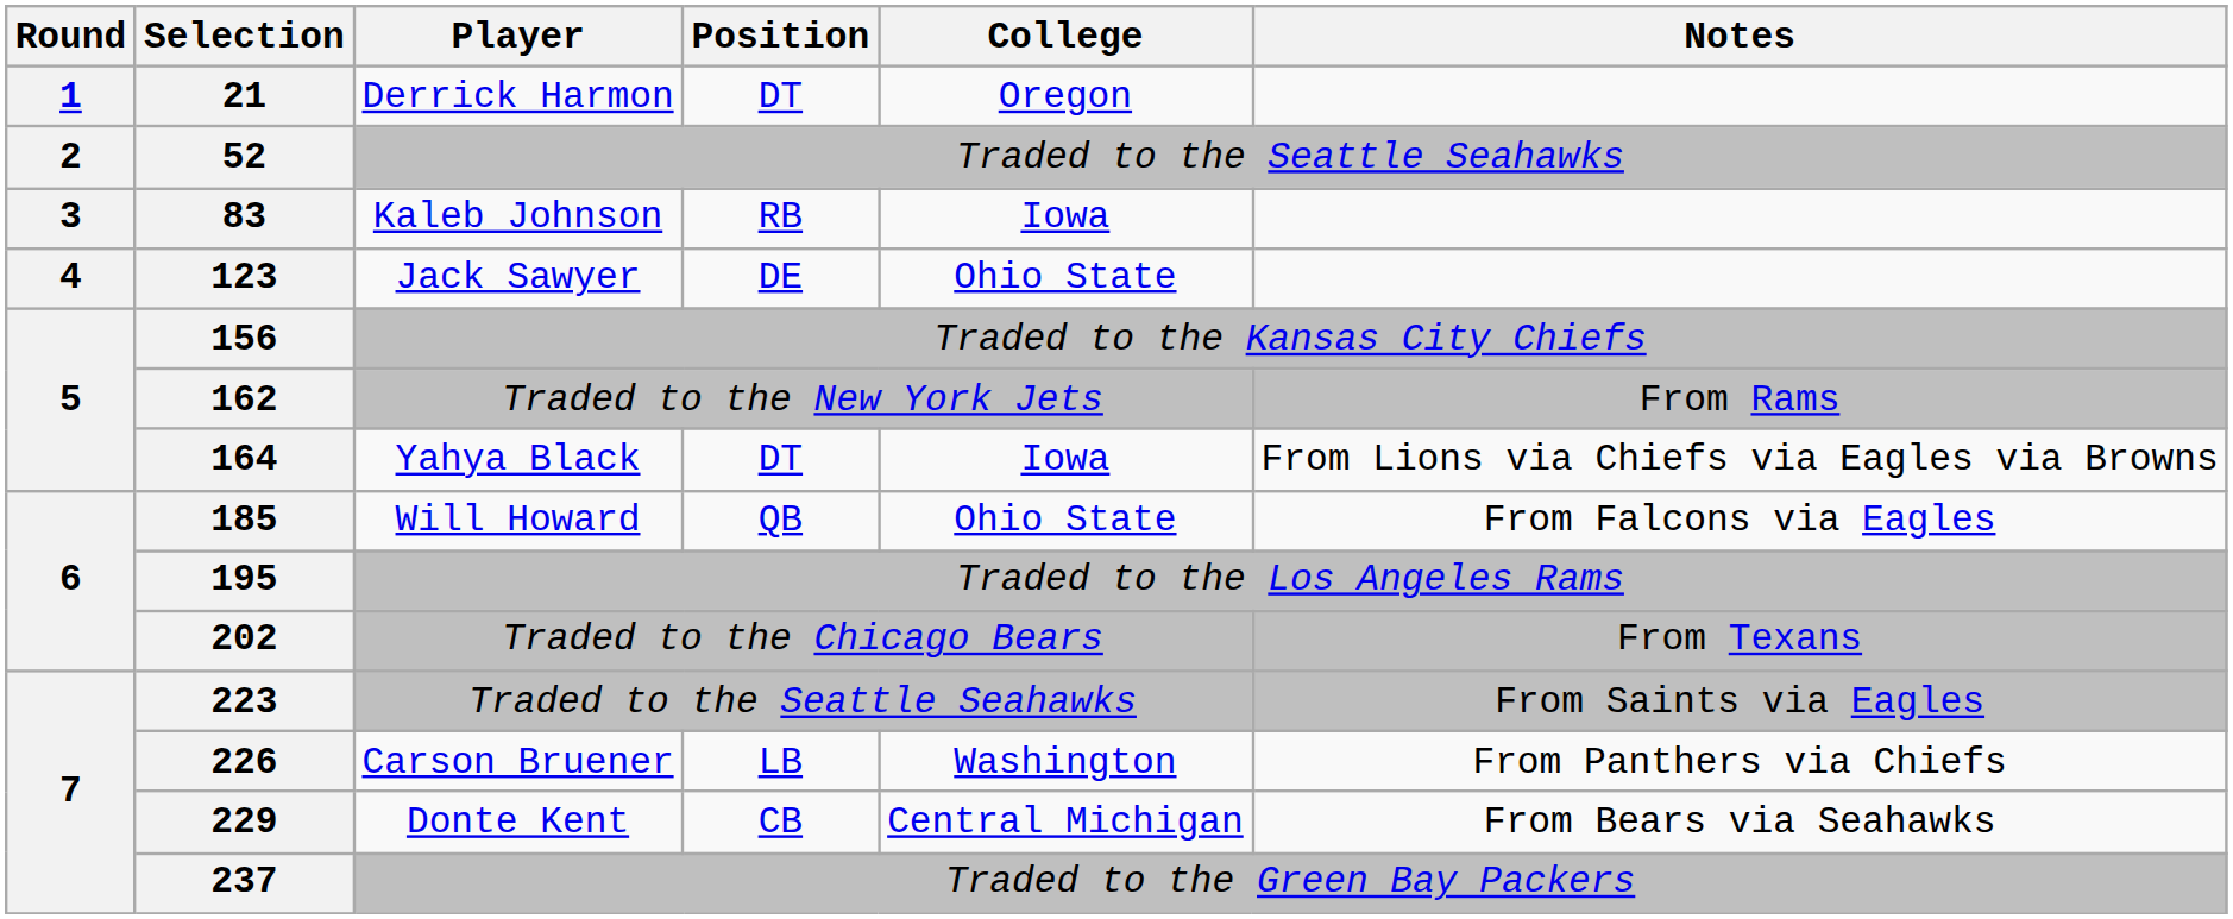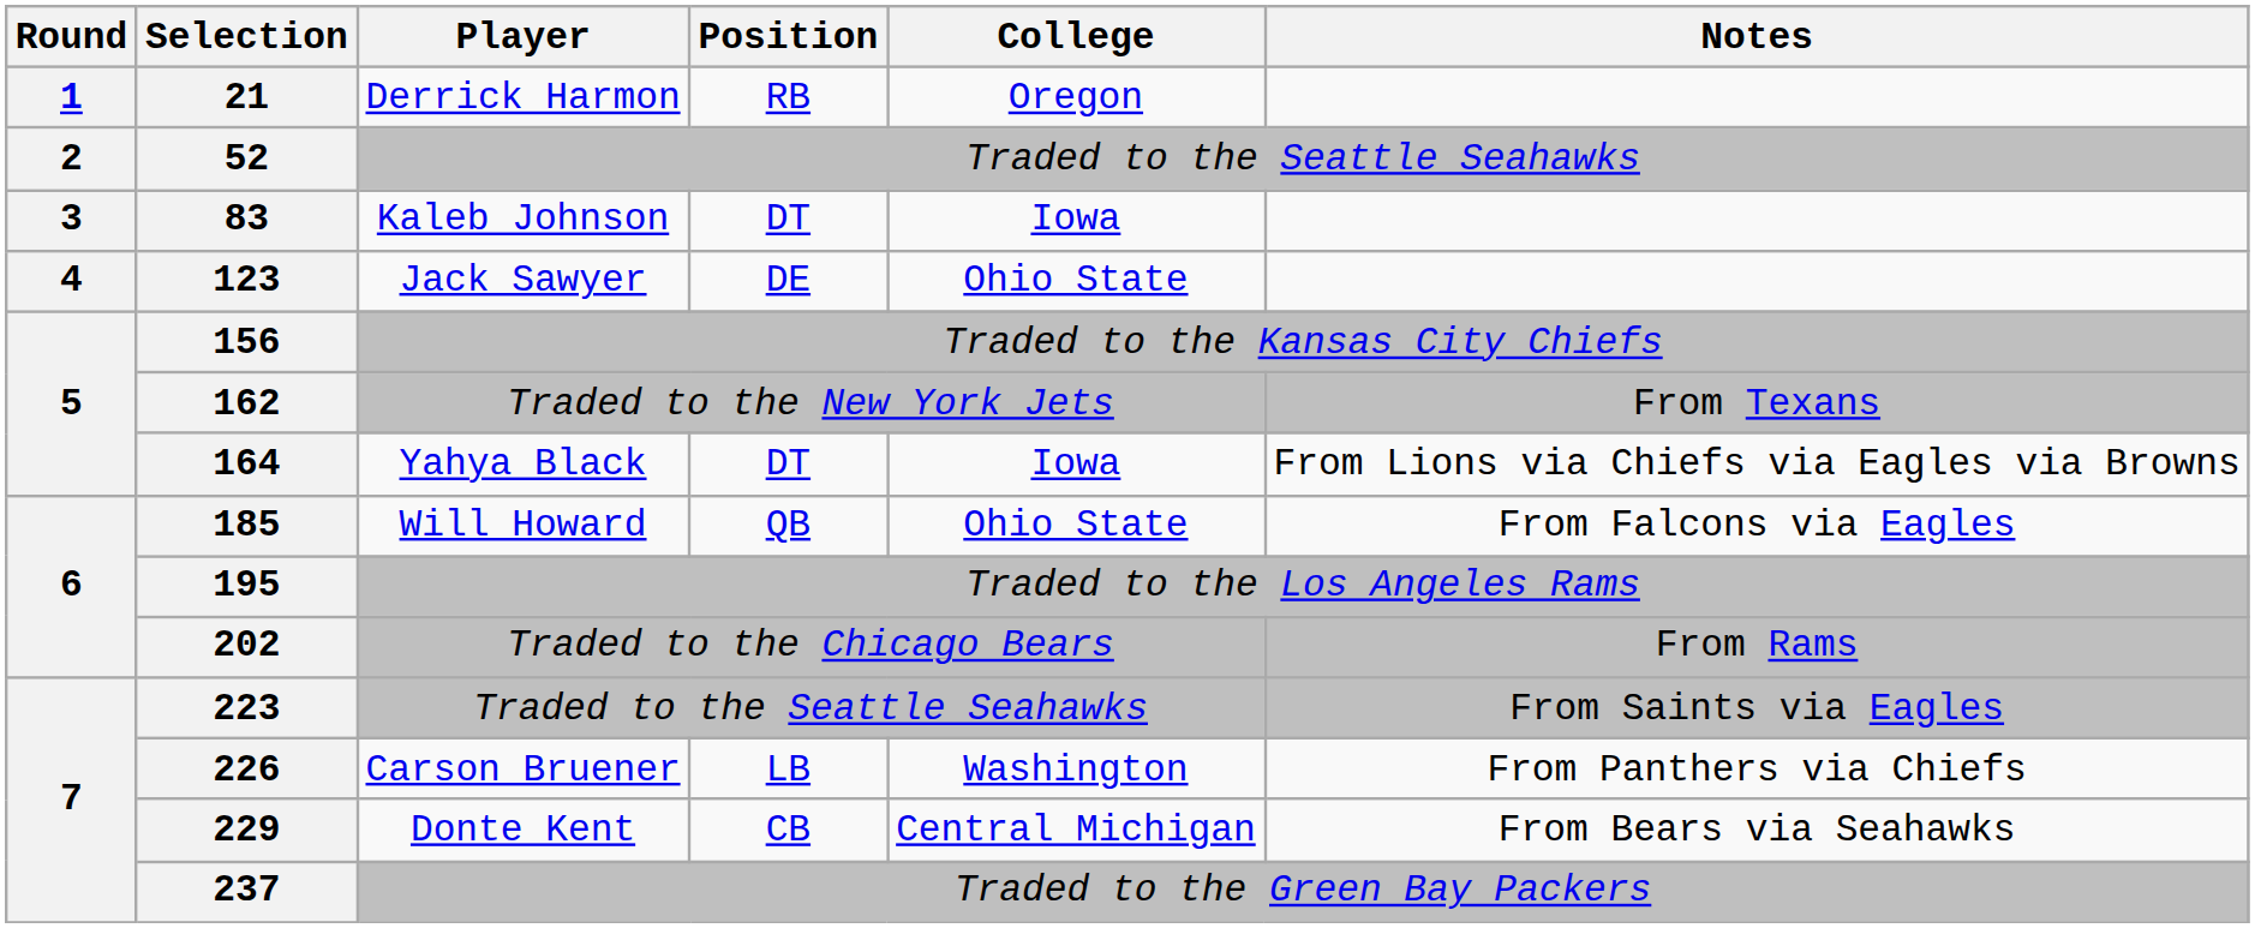21 | Position: DT -> RB
83 | Position: RB -> DT
162 | Notes: From Rams -> From Texans
202 | Notes: From Texans -> From Rams
